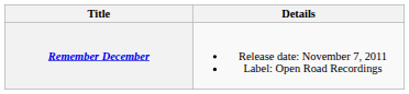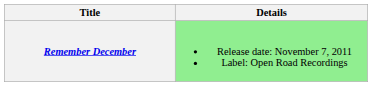Remember December | Details: no background -> lightgreen background
